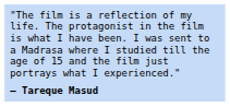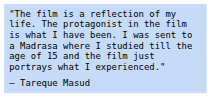row 2 | column 1: bold -> normal
